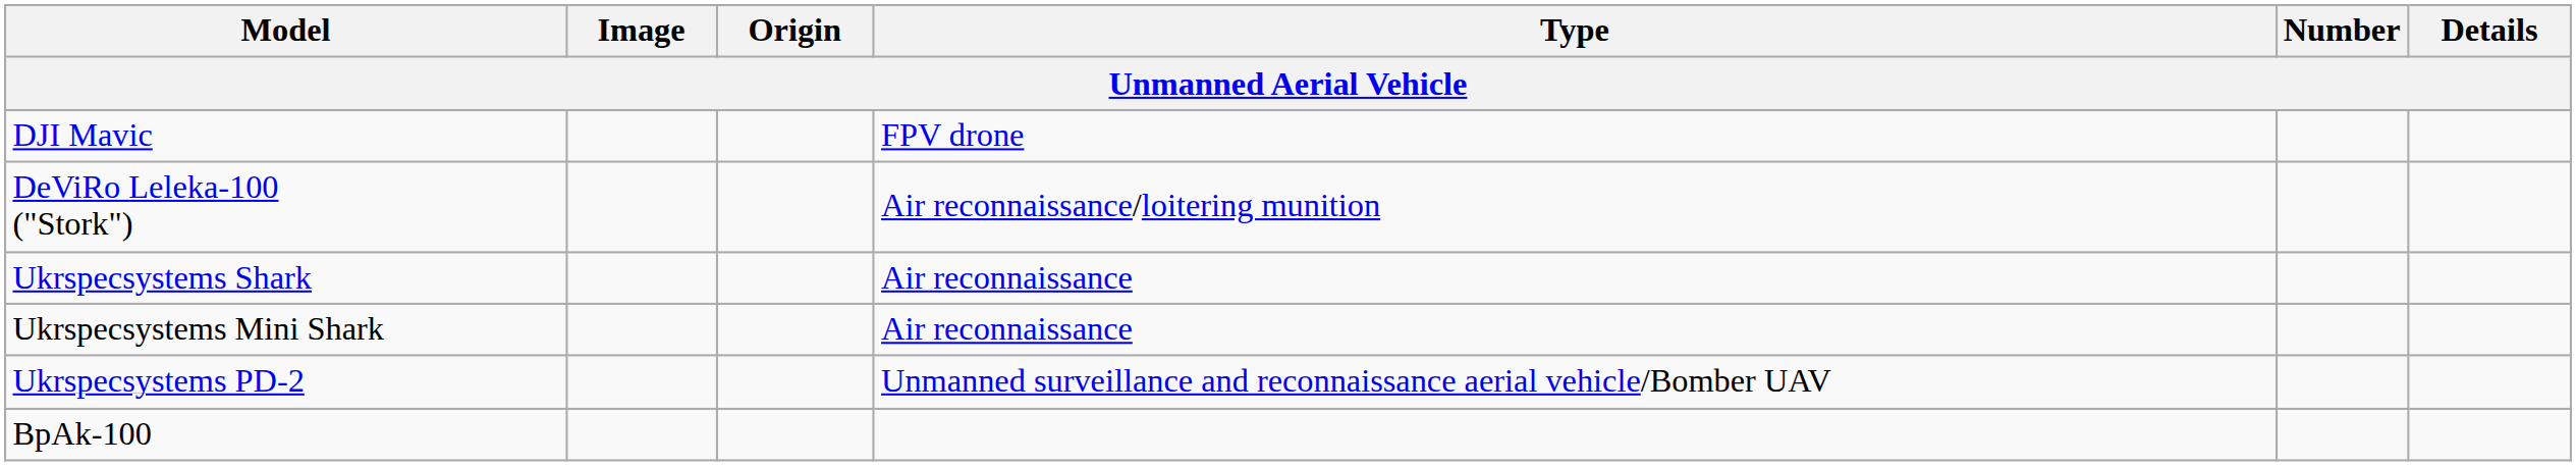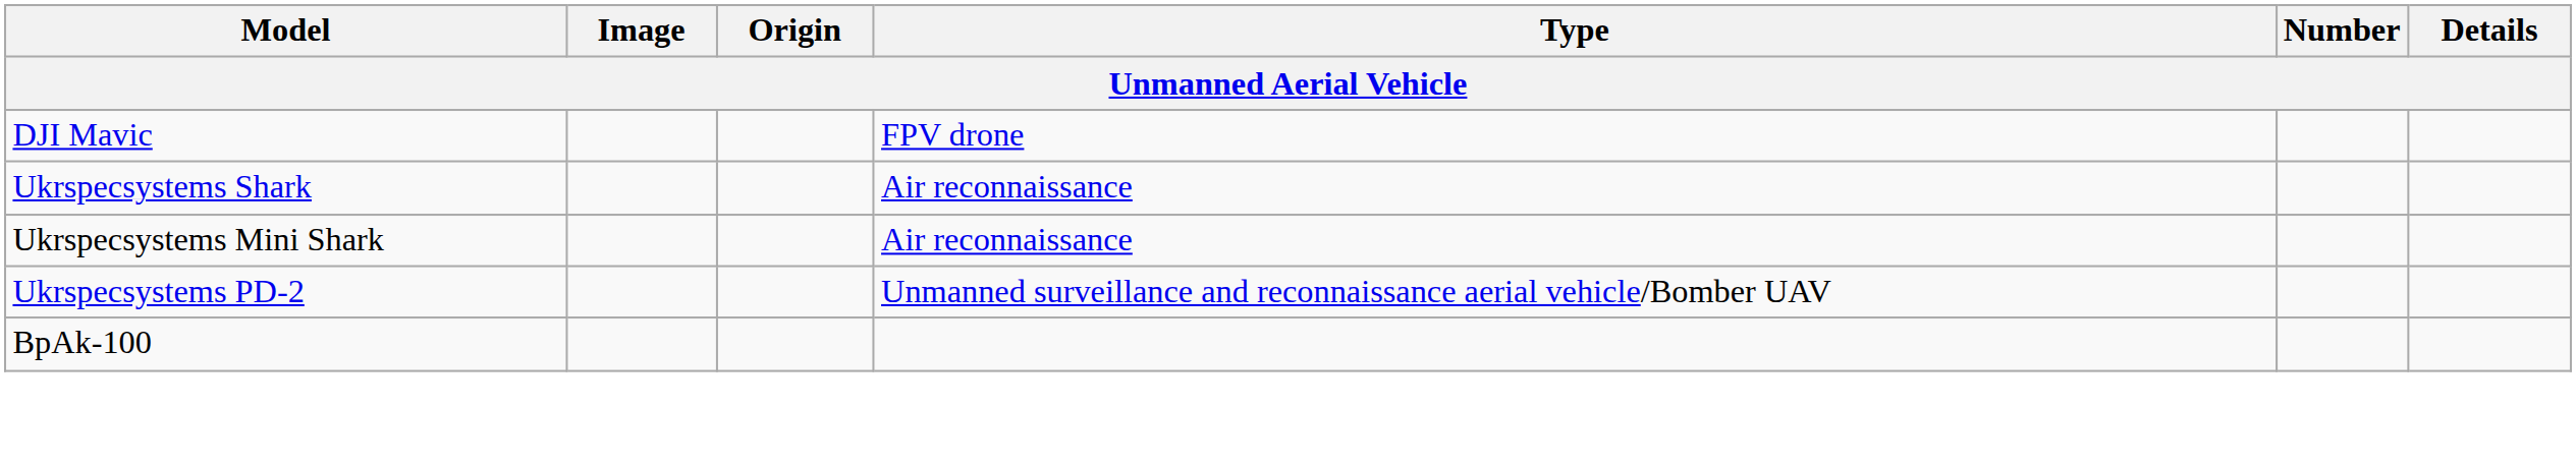- row: DeViRo Leleka-100 ("Stork") | Air reconnaissance/loitering munition
